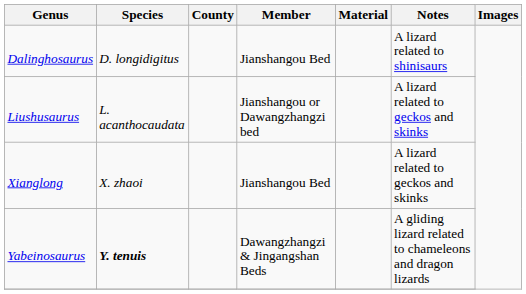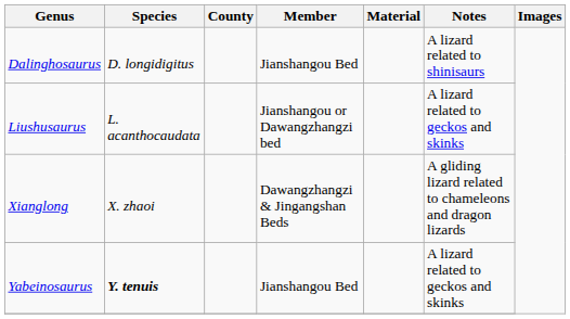Xianglong | Member: Jianshangou Bed -> Dawangzhangzi & Jingangshan Beds
Xianglong | Notes: A lizard related to geckos and skinks -> A gliding lizard related to chameleons and dragon lizards
Yabeinosaurus | Member: Dawangzhangzi & Jingangshan Beds -> Jianshangou Bed
Yabeinosaurus | Notes: A gliding lizard related to chameleons and dragon lizards -> A lizard related to geckos and skinks
